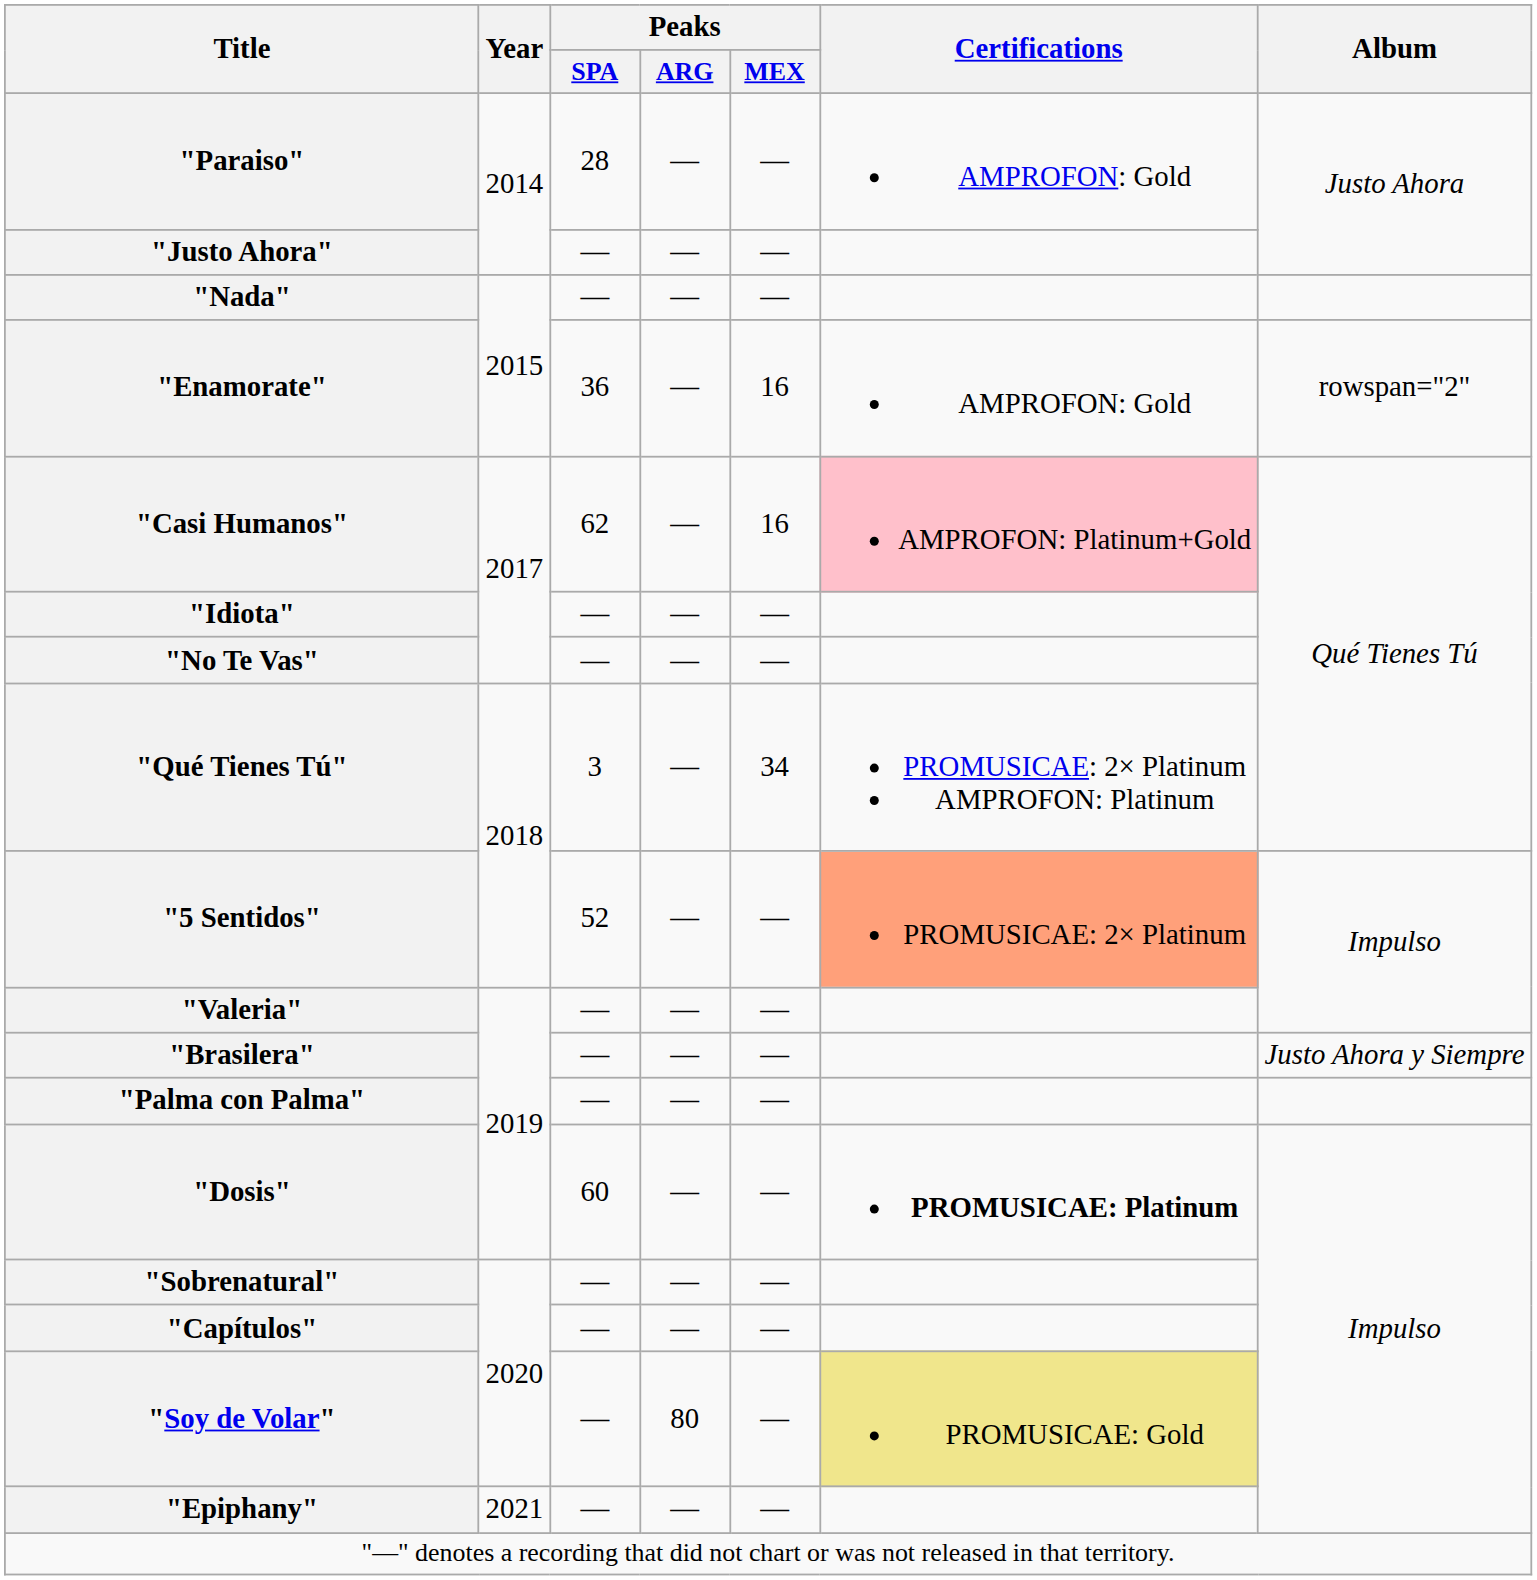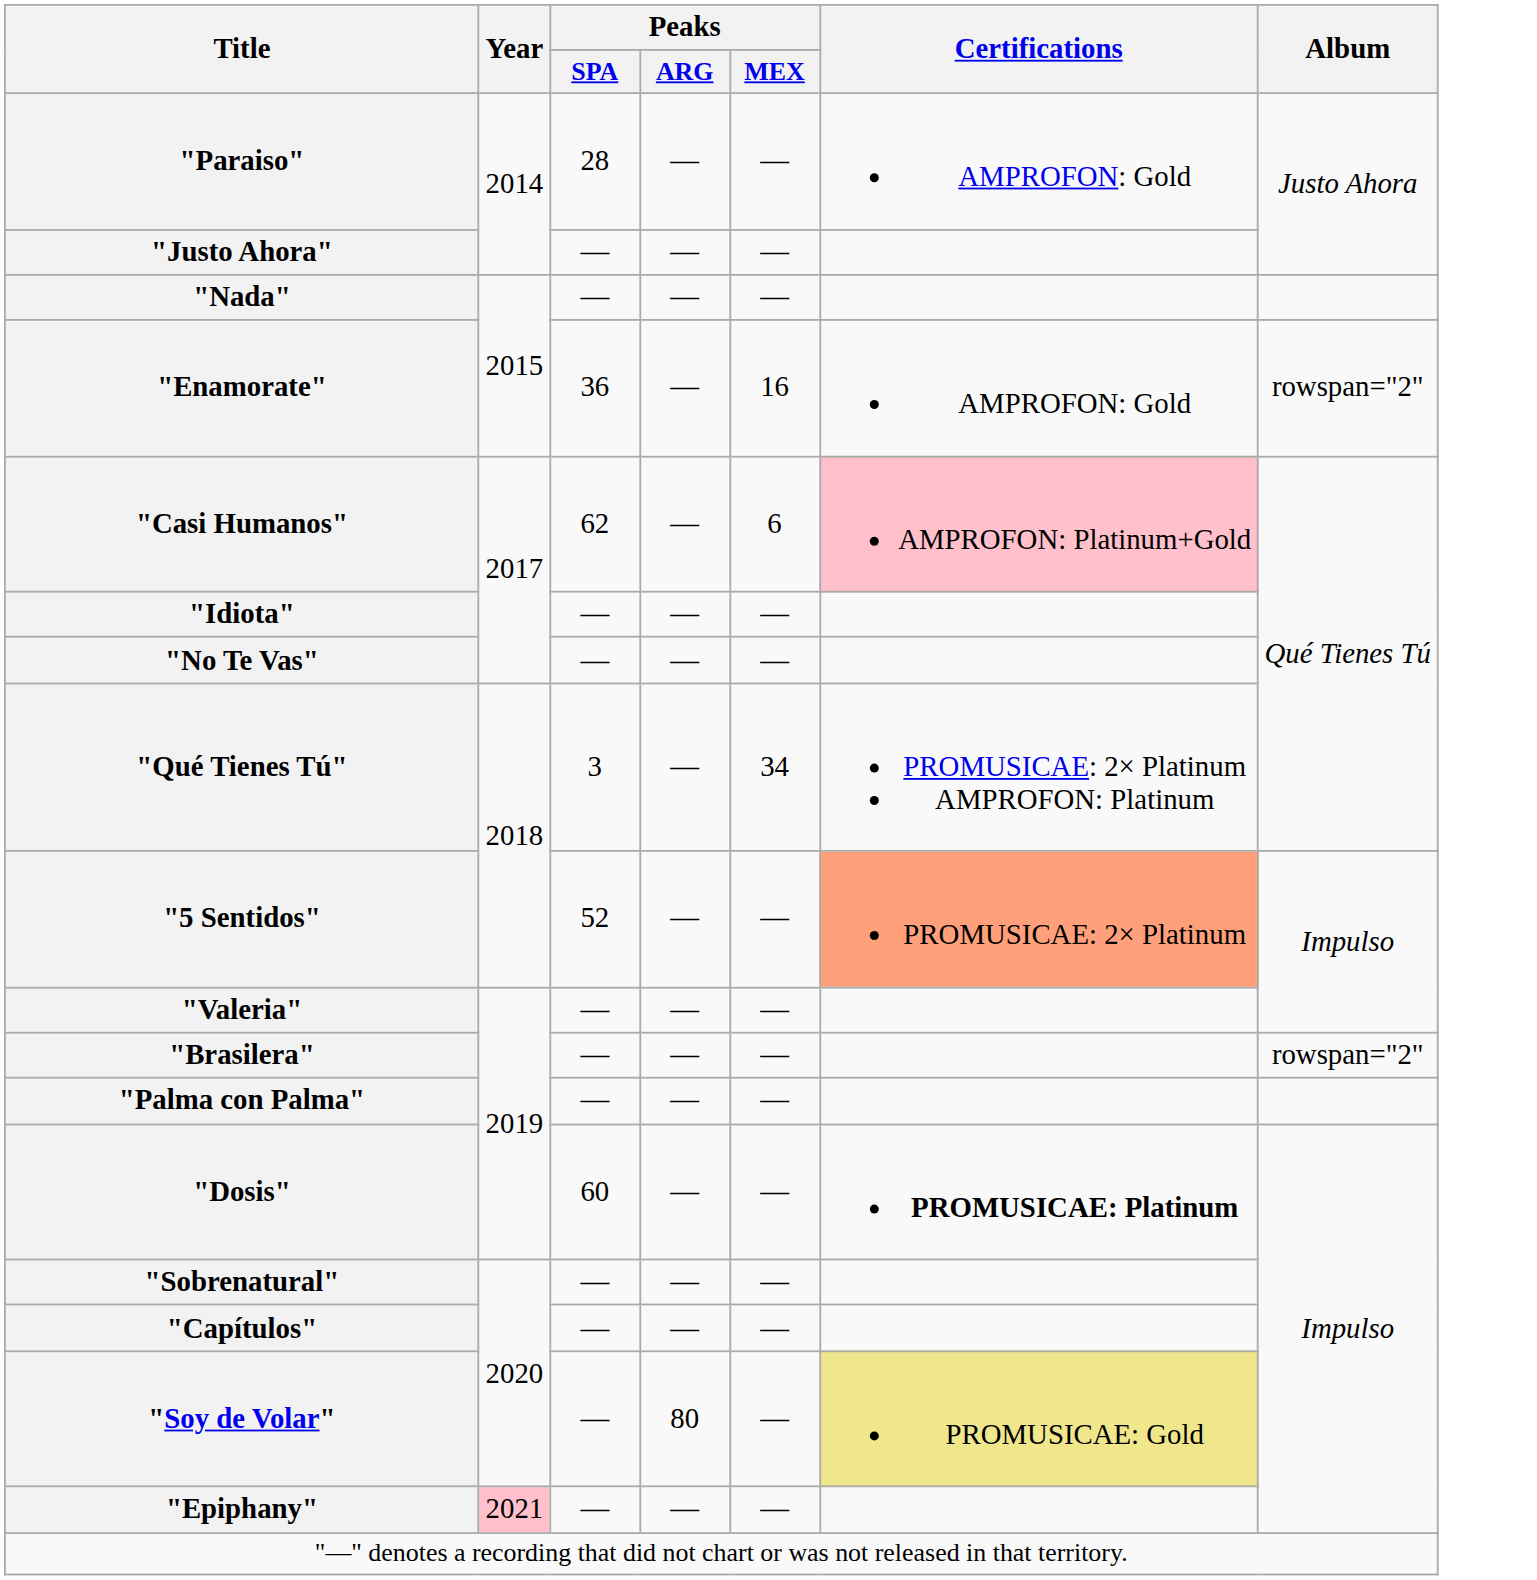"Casi Humanos" | Peaks / MEX: 16 -> 6
"Brasilera" | Album: Justo Ahora y Siempre -> rowspan="2"
"Epiphany" | Year: no background -> pink background
